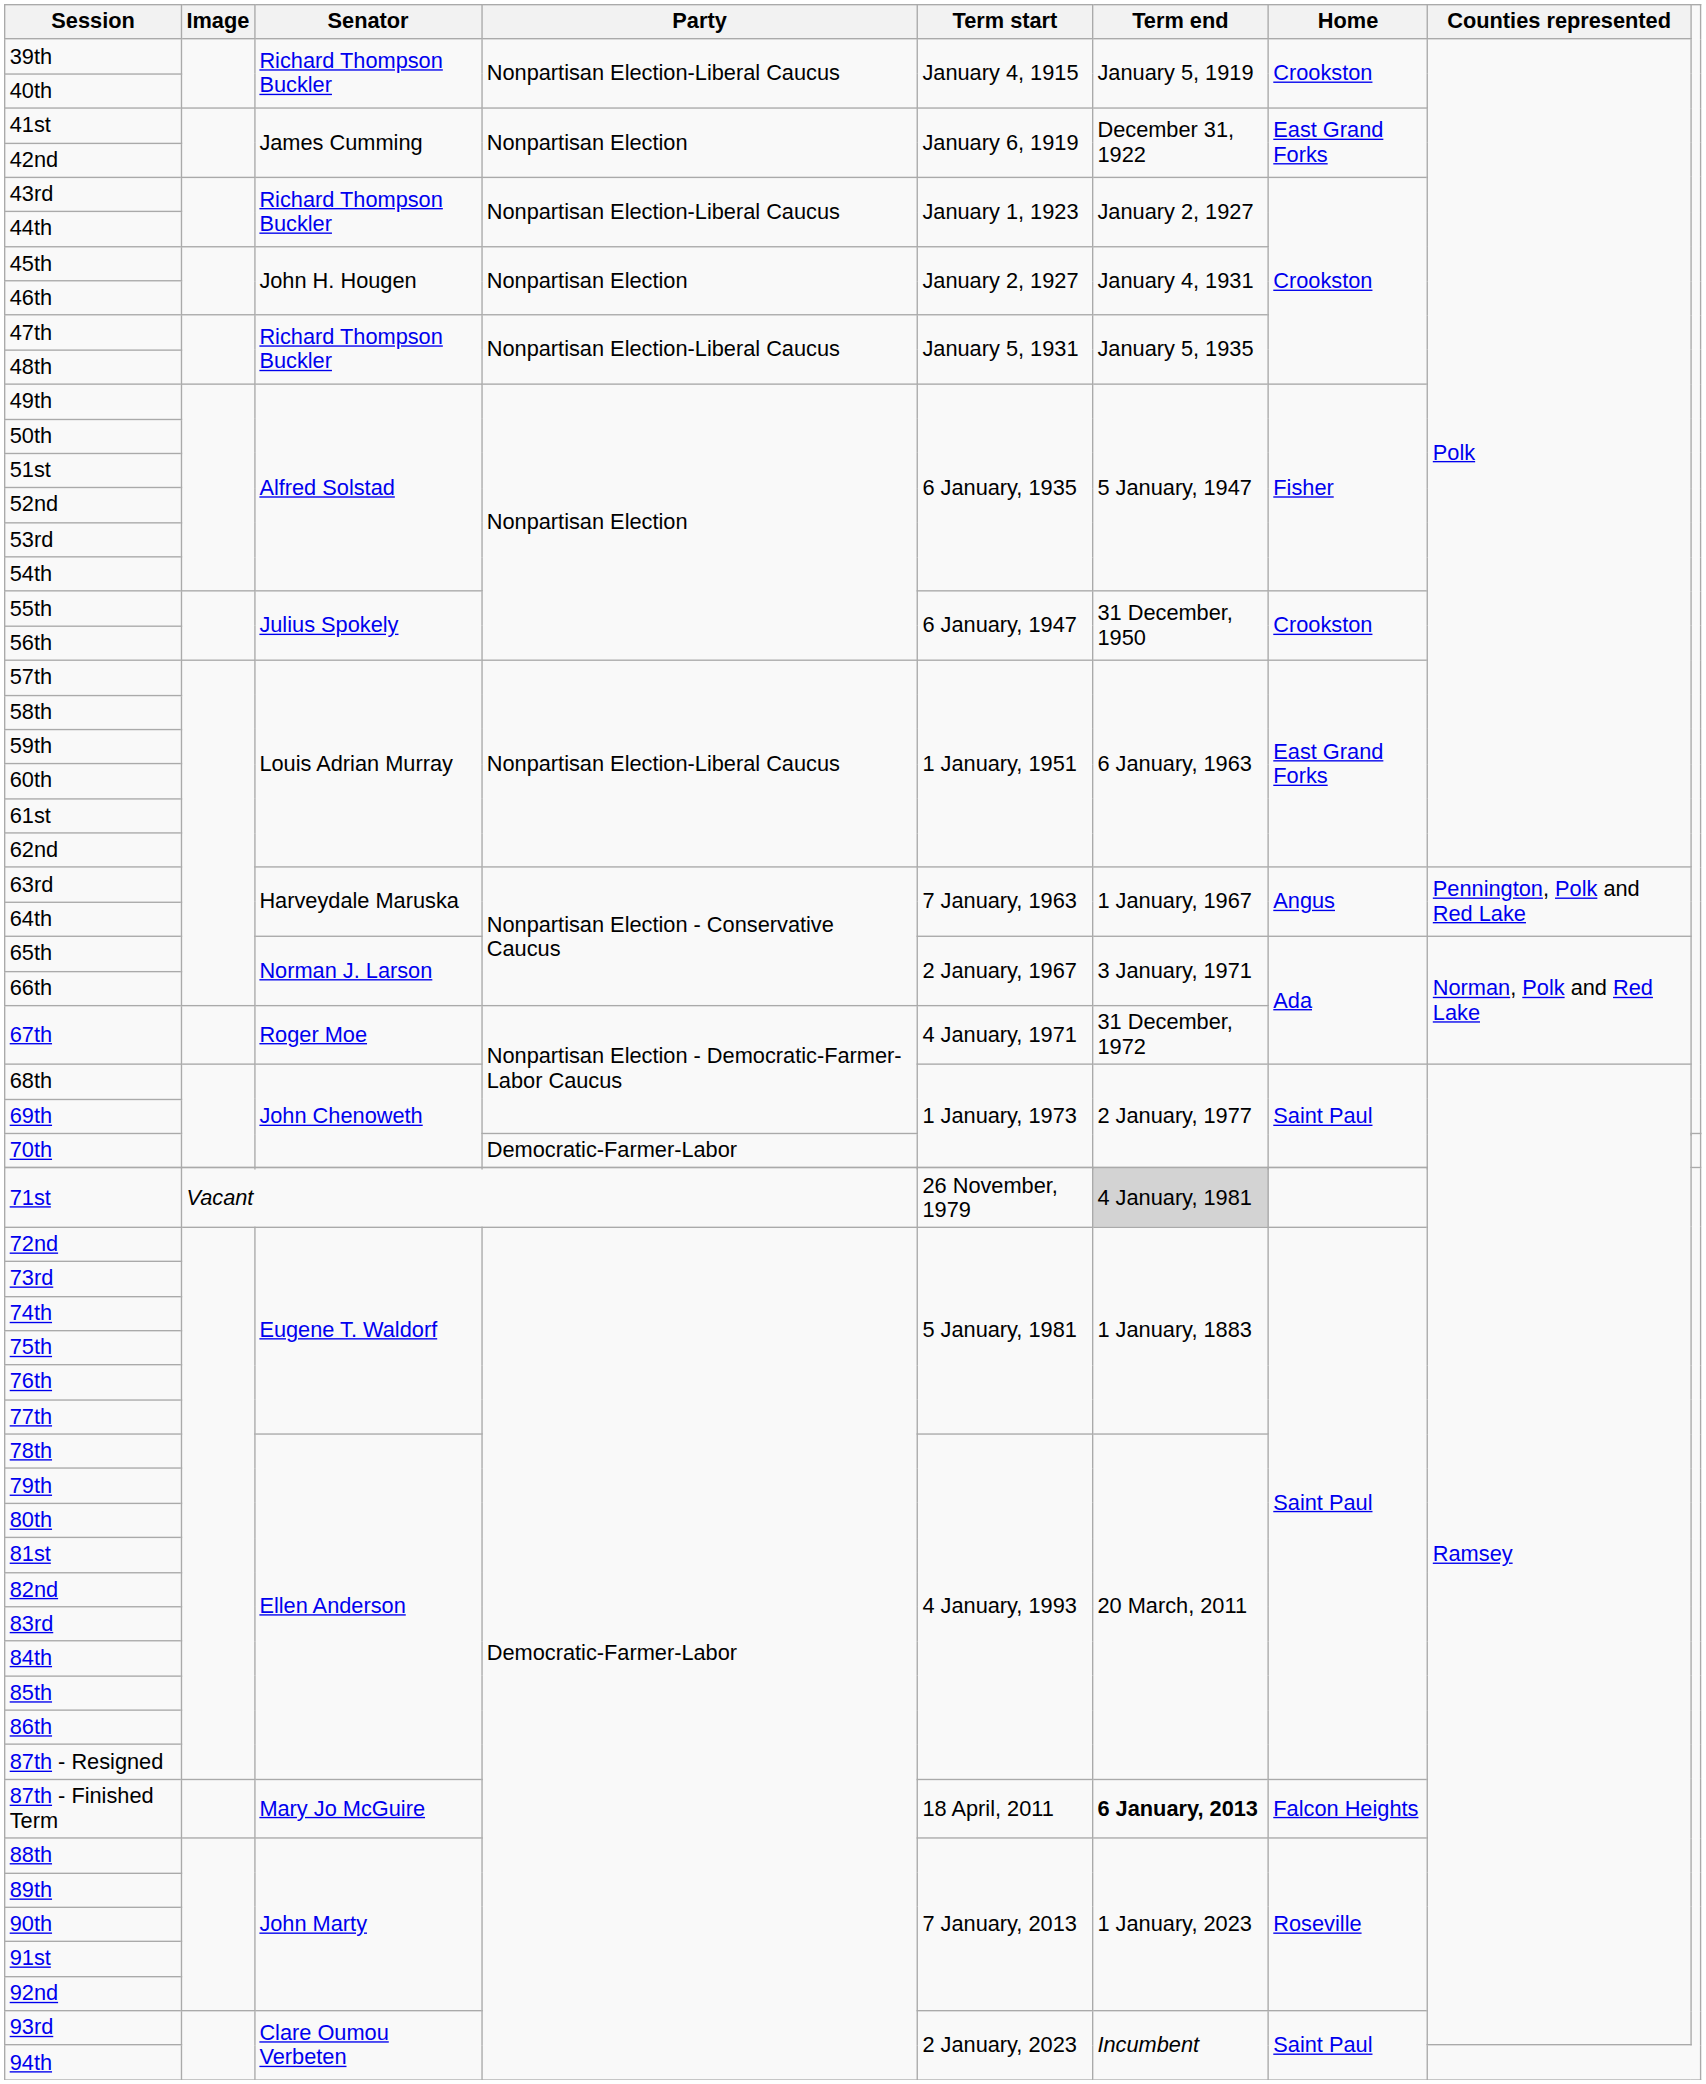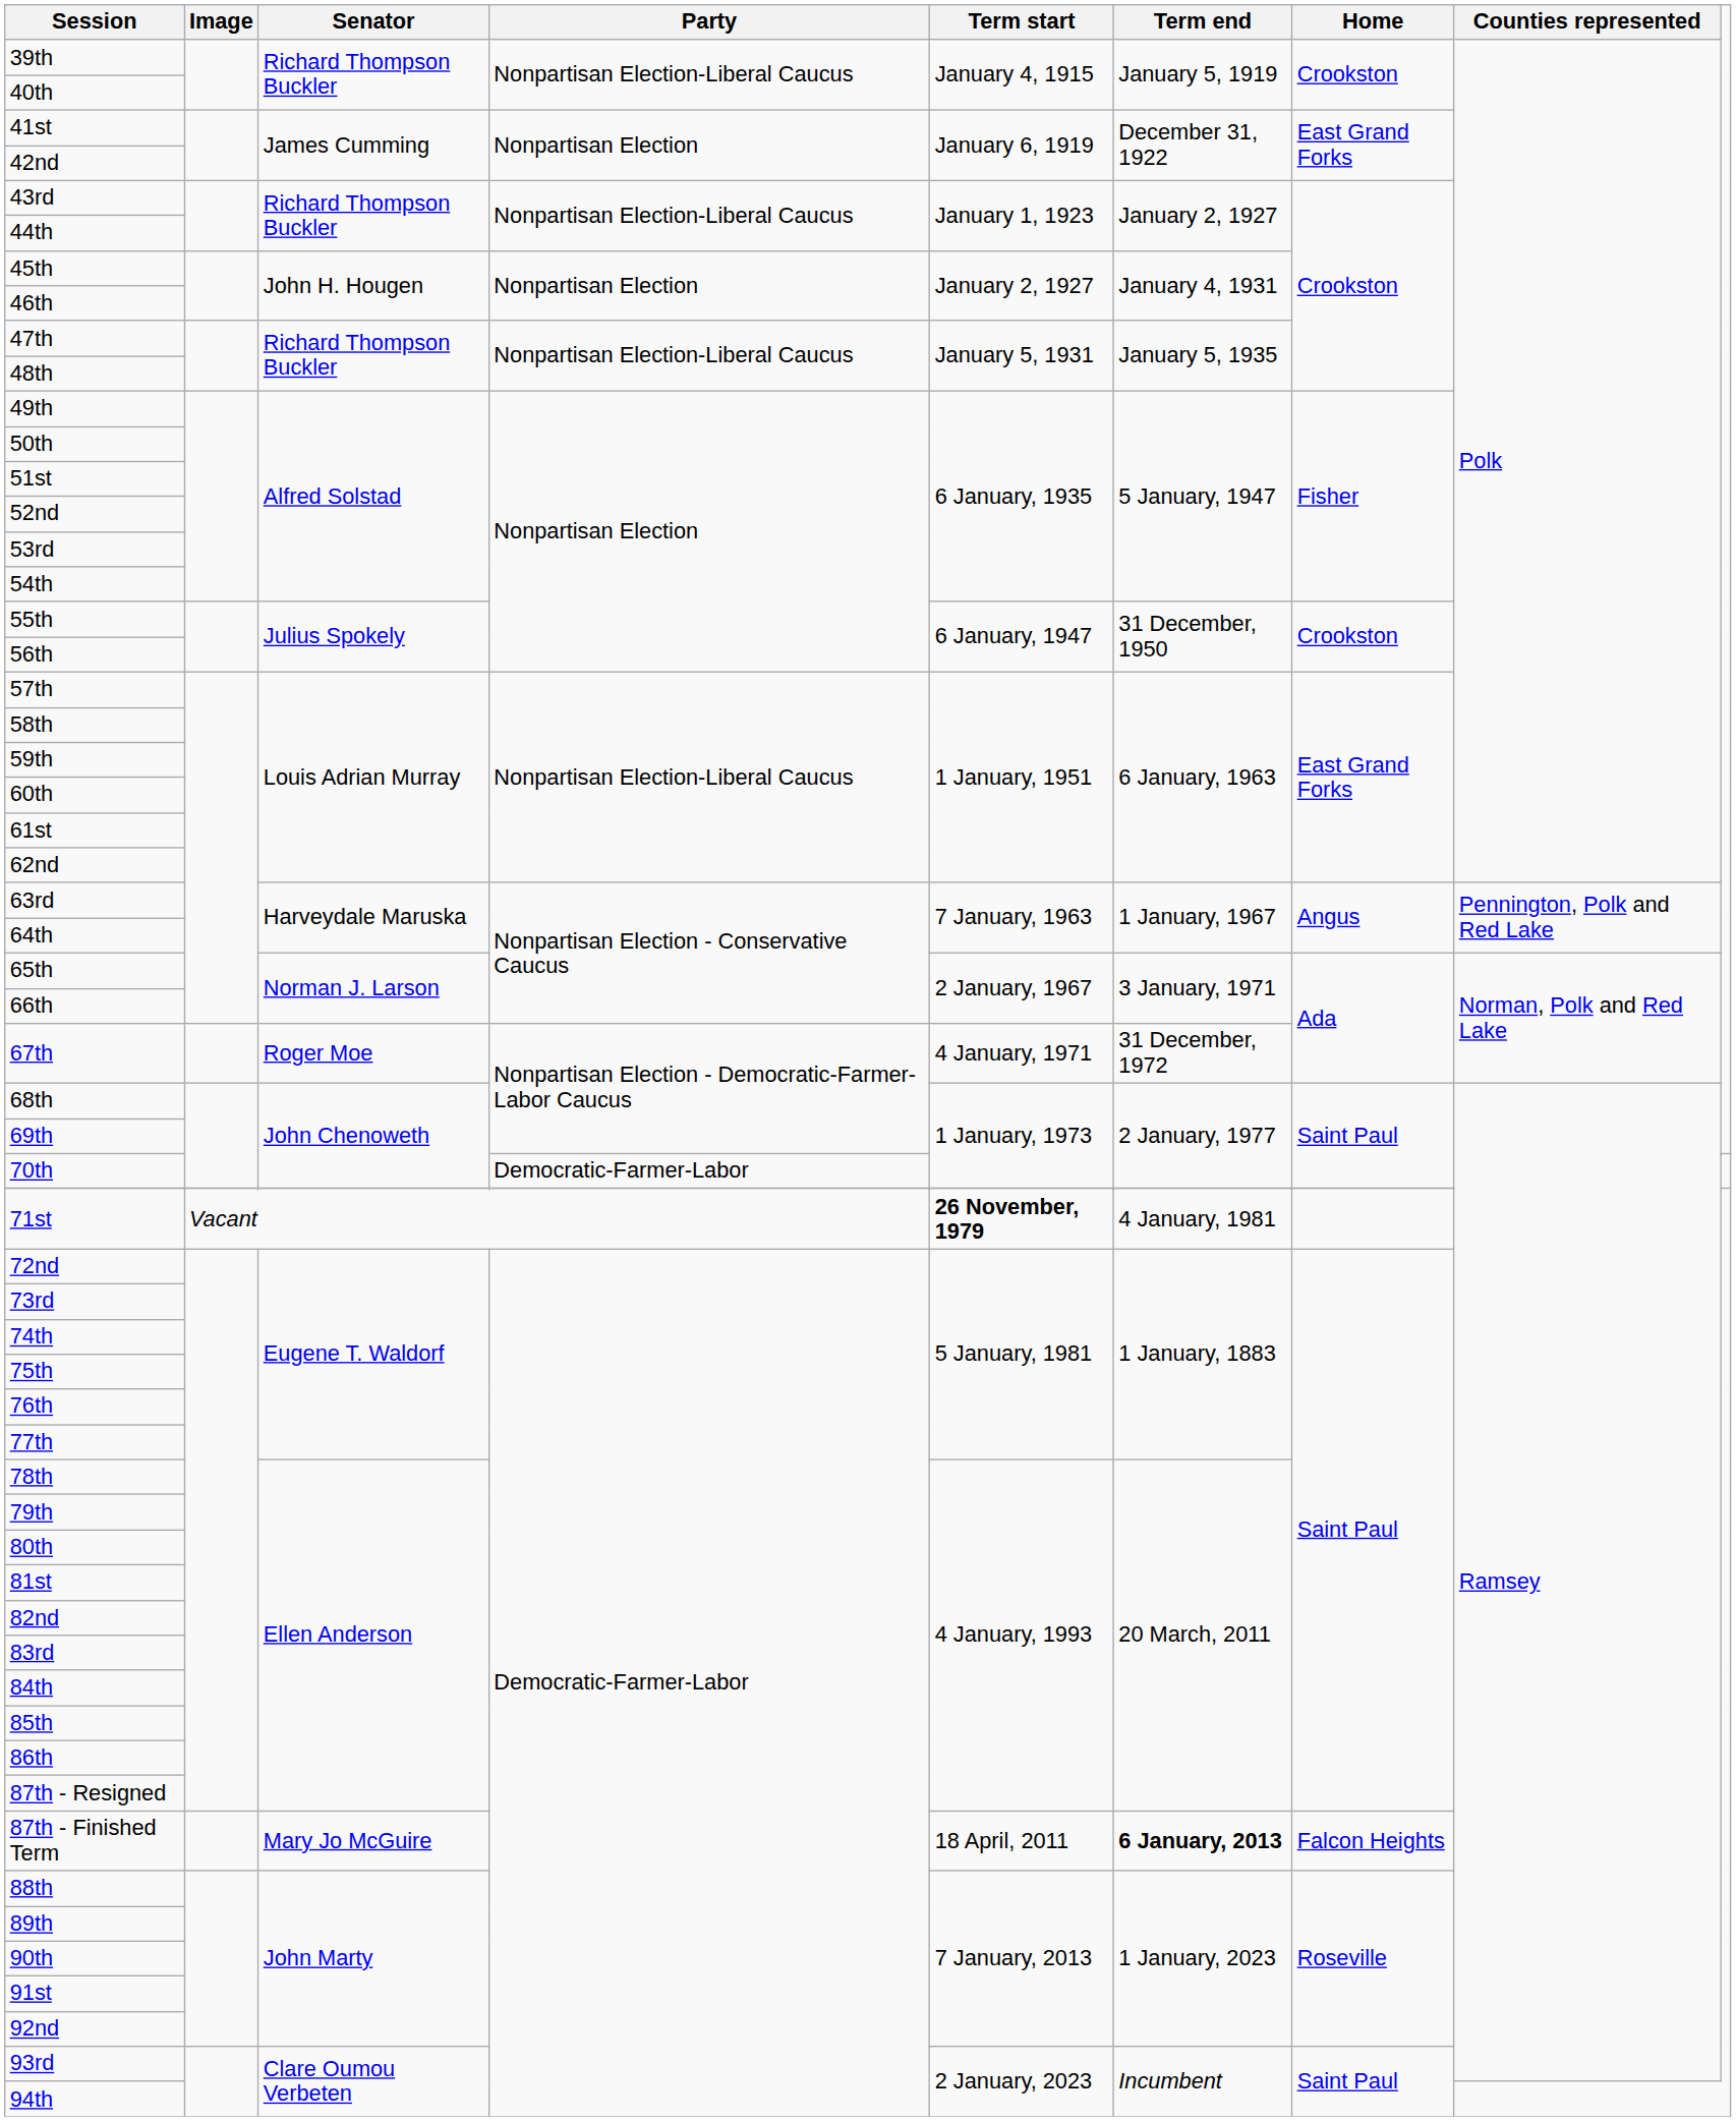71st / Vacant | Term start: normal -> bold
71st / Vacant | Term end: lightgrey background -> no background
